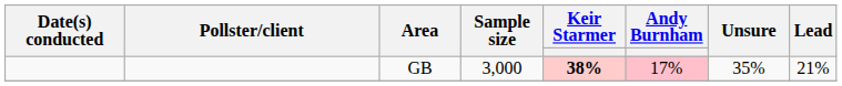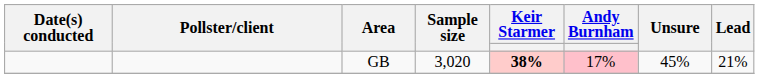GB | Sample size: 3,000 -> 3,020
GB | Unsure: 35% -> 45%
